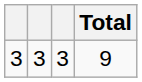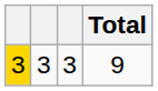row 2 | column 1: no background -> gold background
